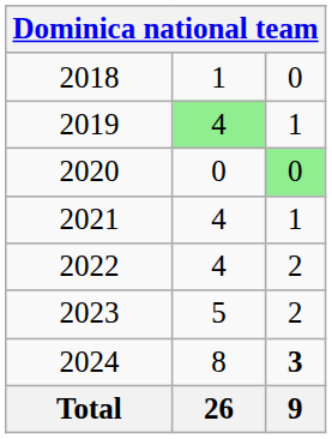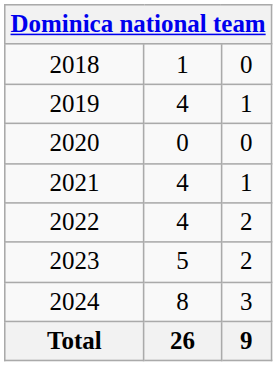2019 | column 2: lightgreen background -> no background
2020 | column 3: lightgreen background -> no background
2024 | column 3: bold -> normal
